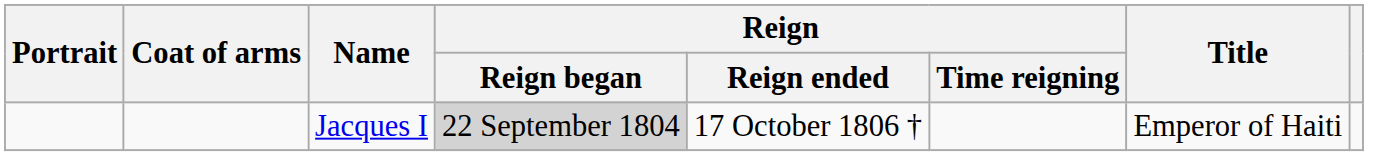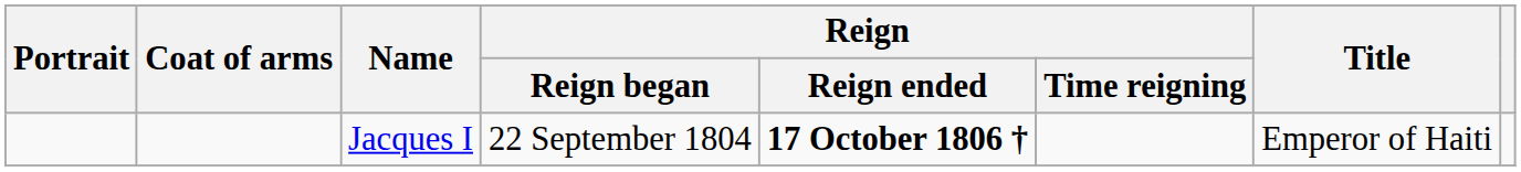Jacques I | Reign / Reign began: lightgrey background -> no background
Jacques I | Reign / Reign ended: normal -> bold
